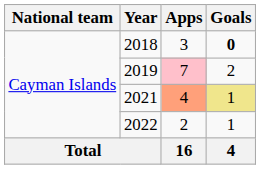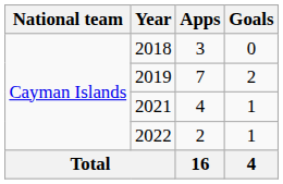2018 | Goals: bold -> normal
2019 | Apps: pink background -> no background
2021 | Apps: lightsalmon background -> no background
2021 | Goals: khaki background -> no background
